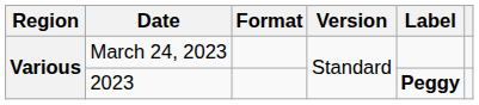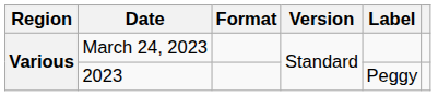2023 | Label: bold -> normal
